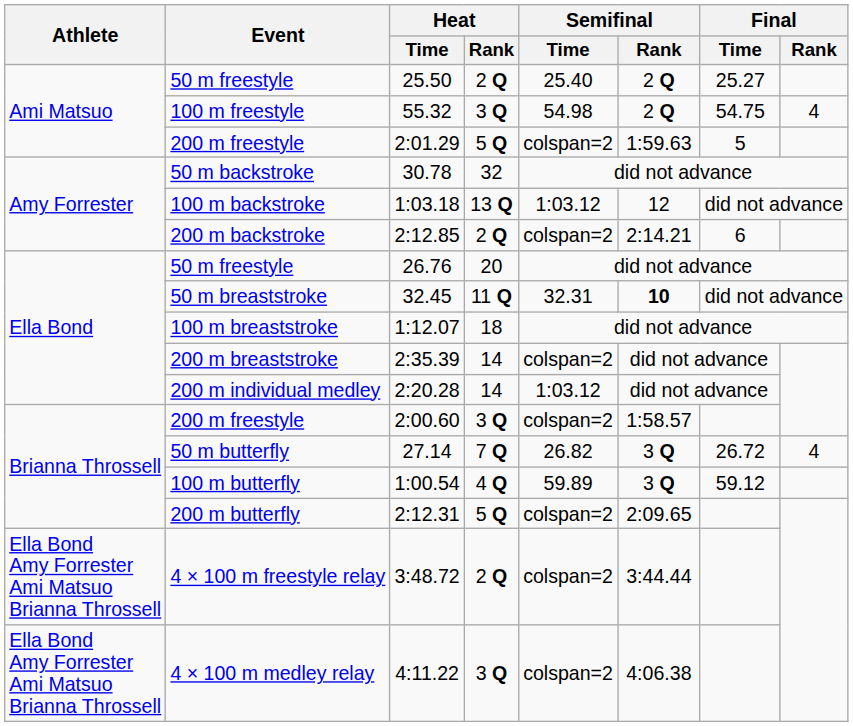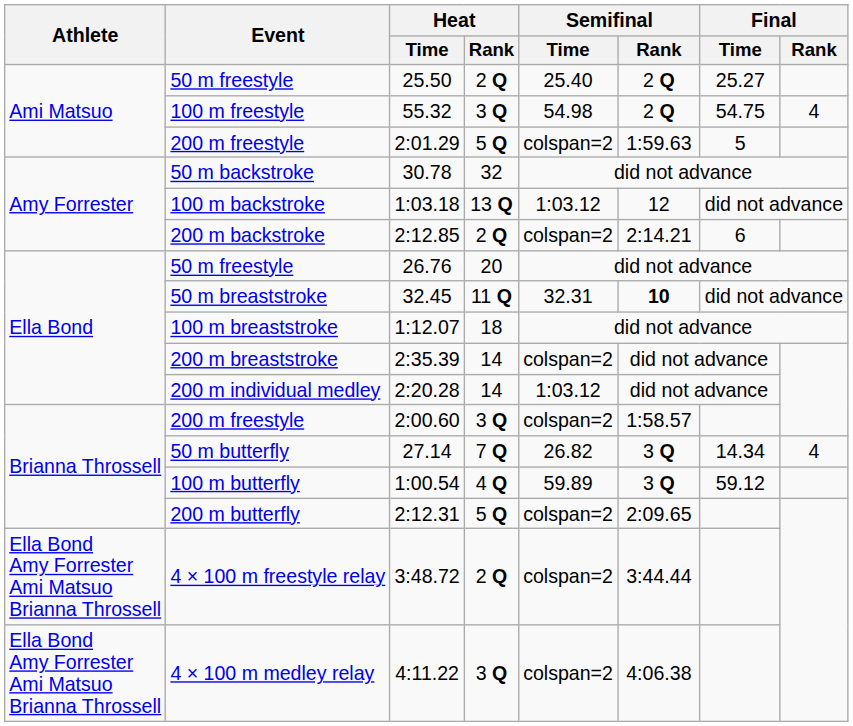27.14 | Final / Time: 26.72 -> 14.34
